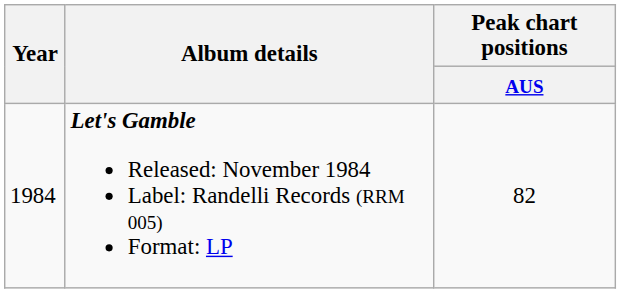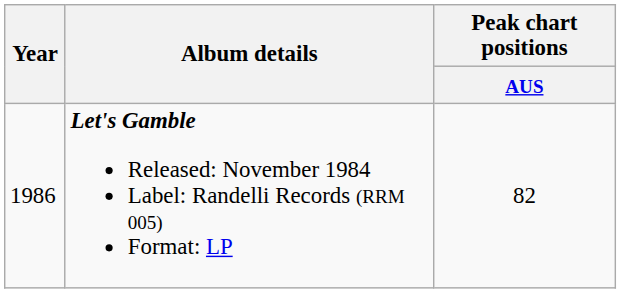row 3 | Year: 1984 -> 1986
